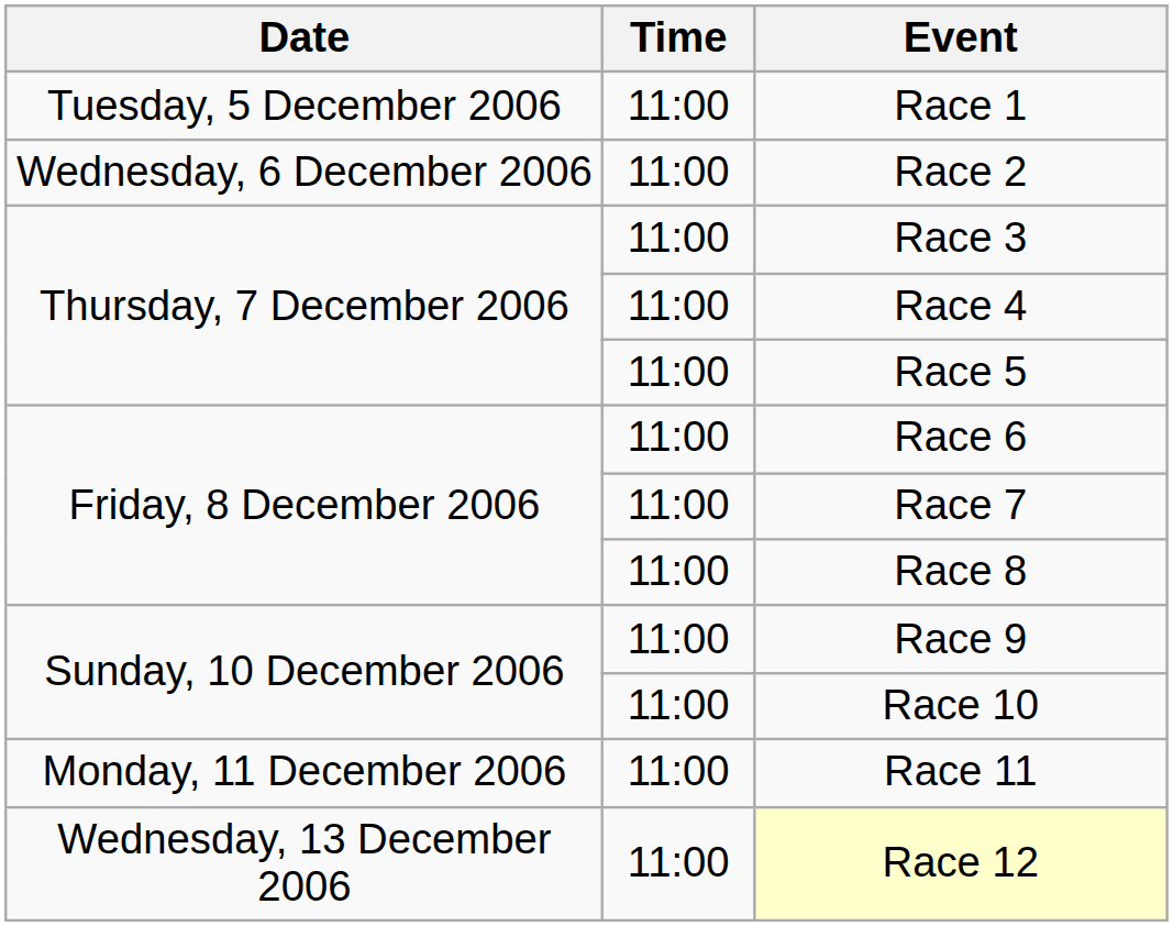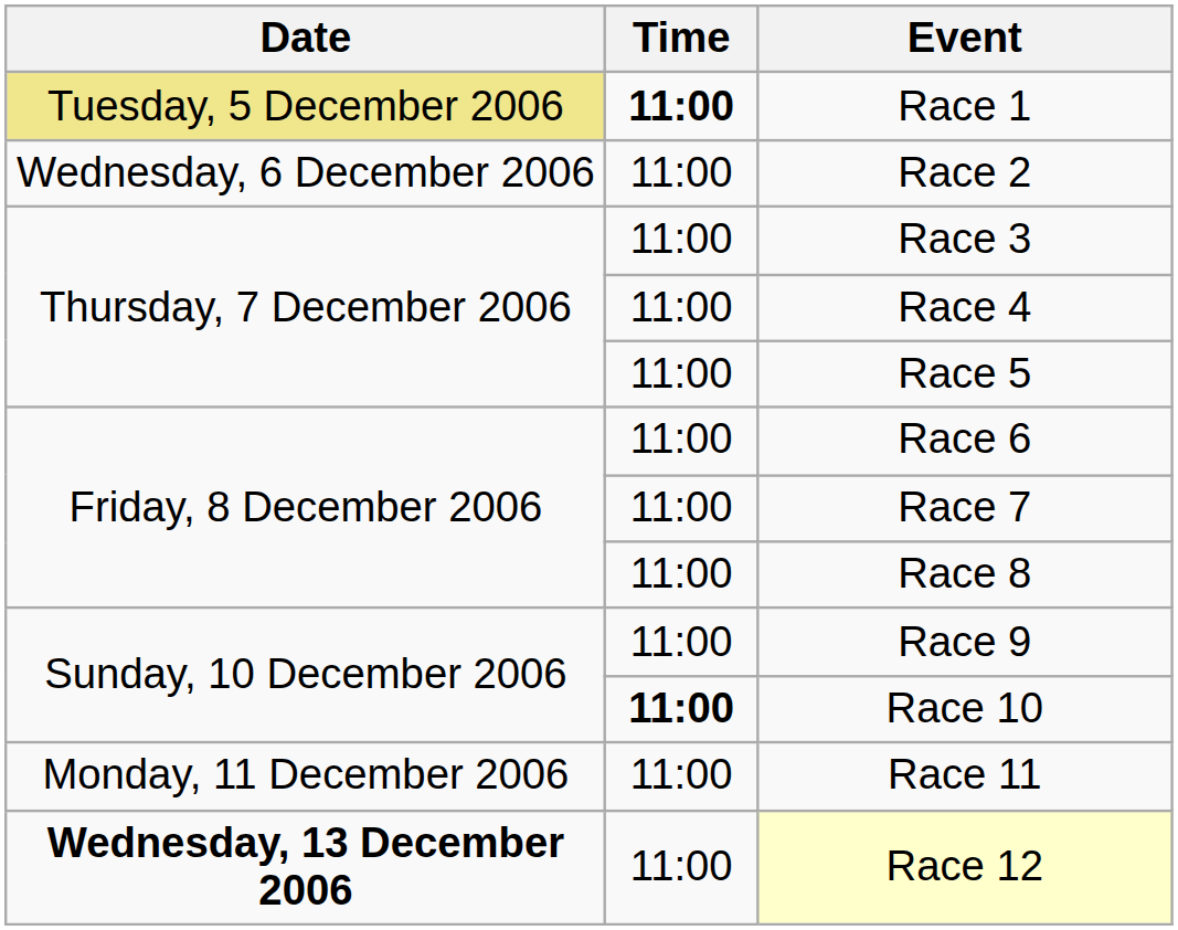Race 1 | Date: no background -> khaki background
Race 1 | Time: normal -> bold
Race 10 | Time: normal -> bold
Race 12 | Date: normal -> bold
